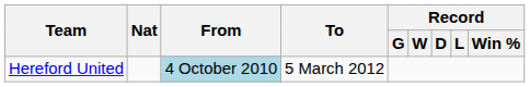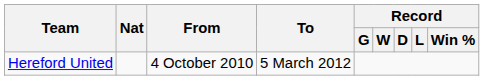Hereford United | From: lightblue background -> no background
